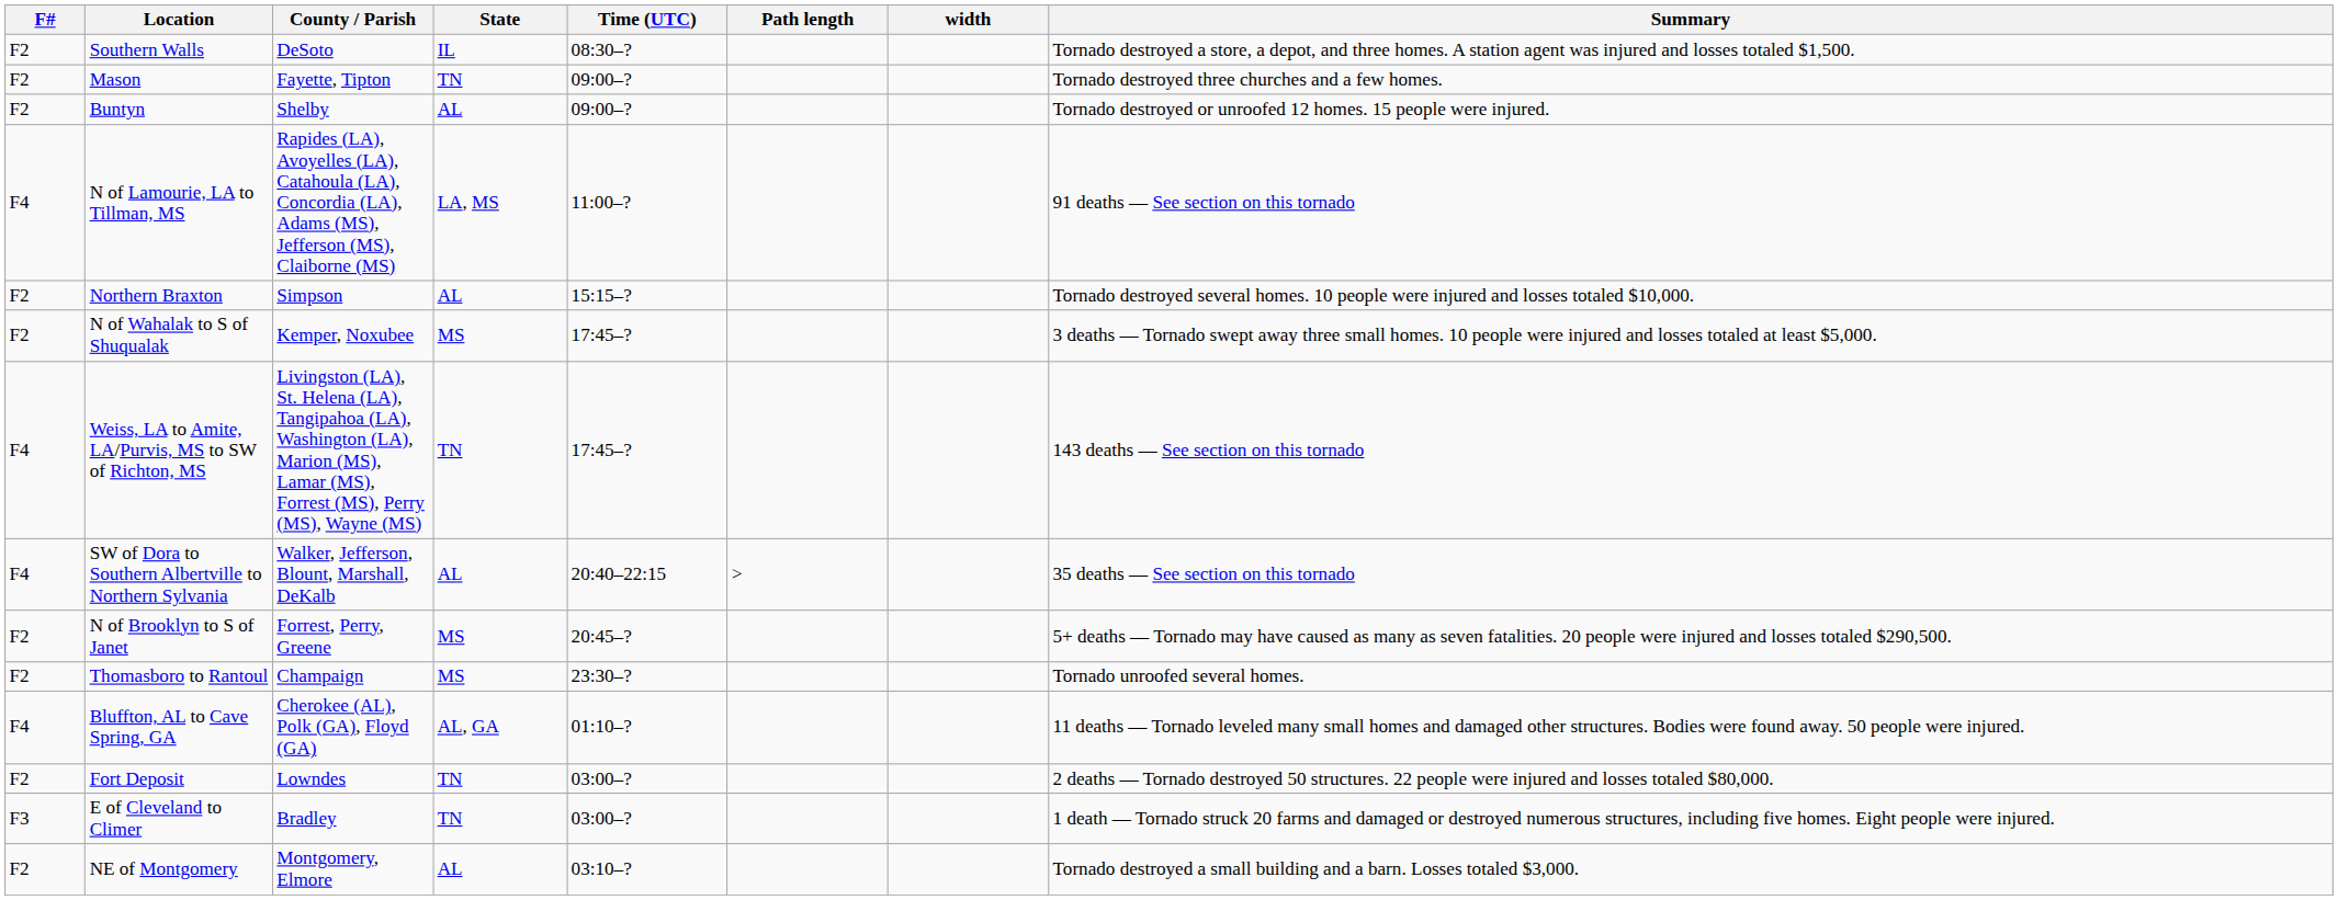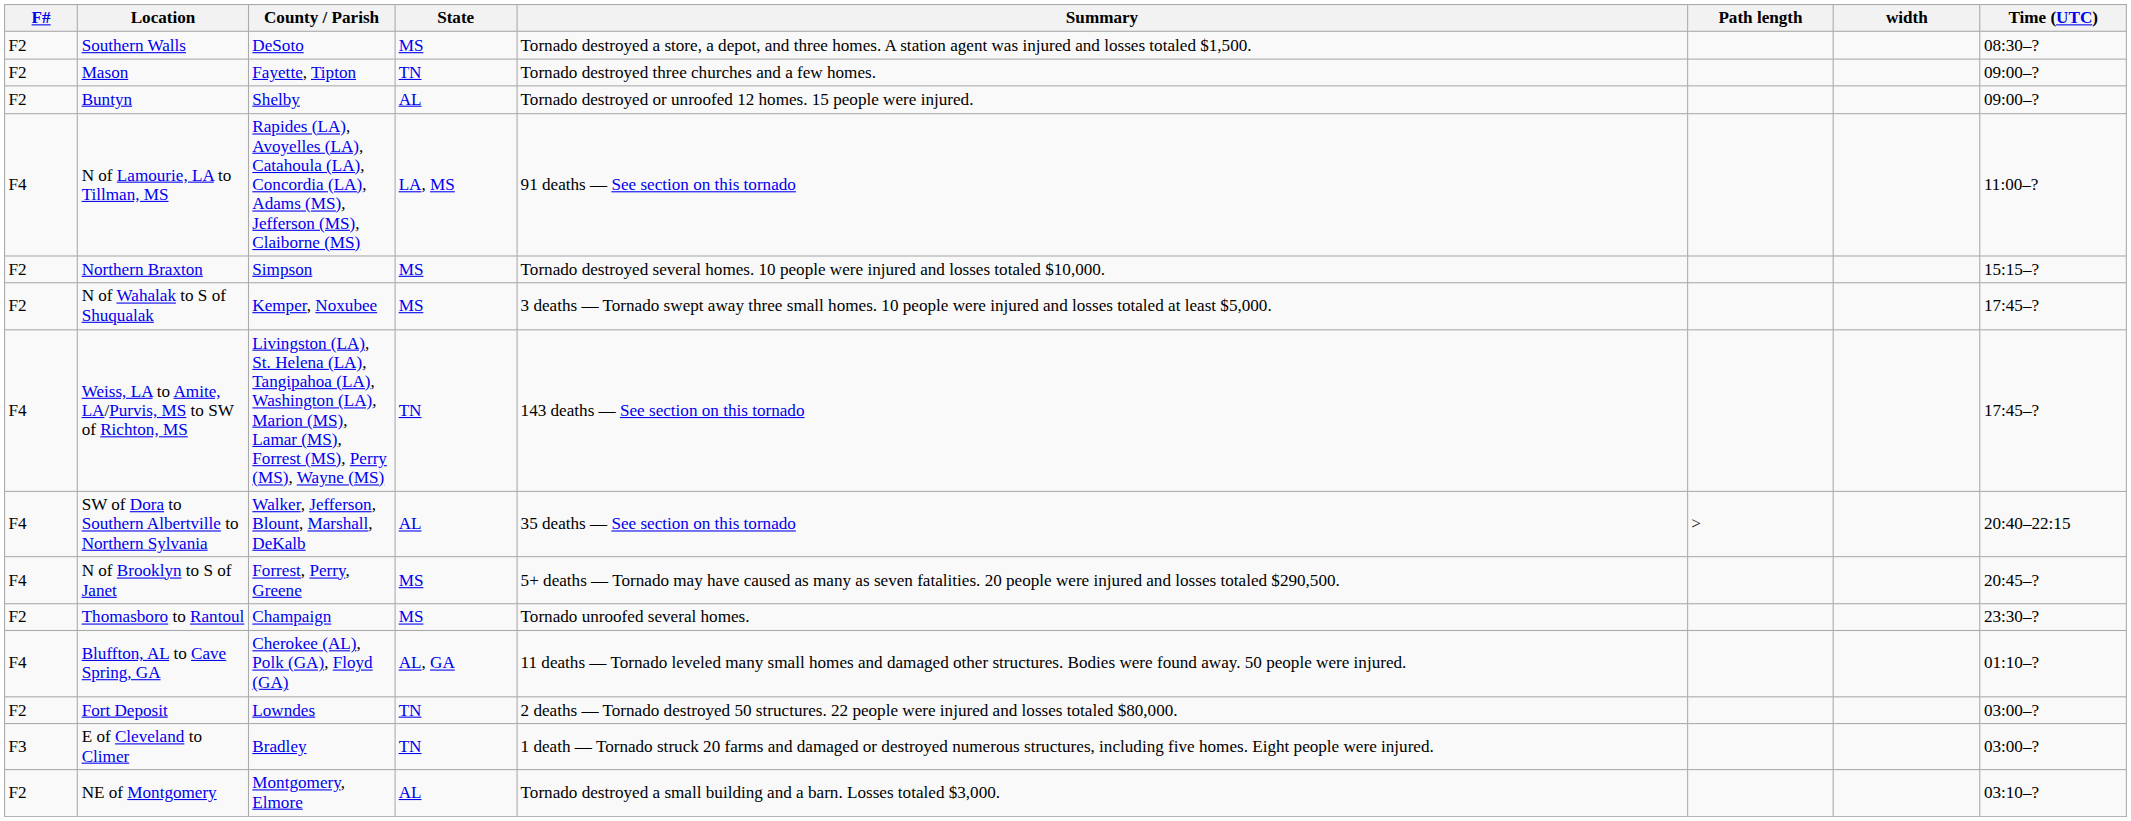columns swapped: Time (UTC) <-> Summary
Southern Walls | State: IL -> MS
Northern Braxton | State: AL -> MS
N of Brooklyn to S of Janet | F#: F2 -> F4
